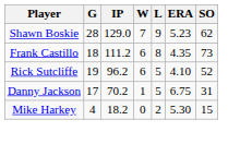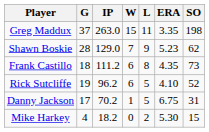+ row: Greg Maddux | 37 | 263.0 | 15 | 11 | 3.35 | 198
